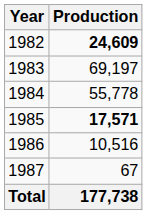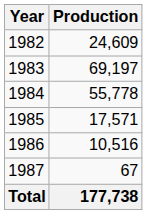1982 | Production: bold -> normal
1985 | Production: bold -> normal
